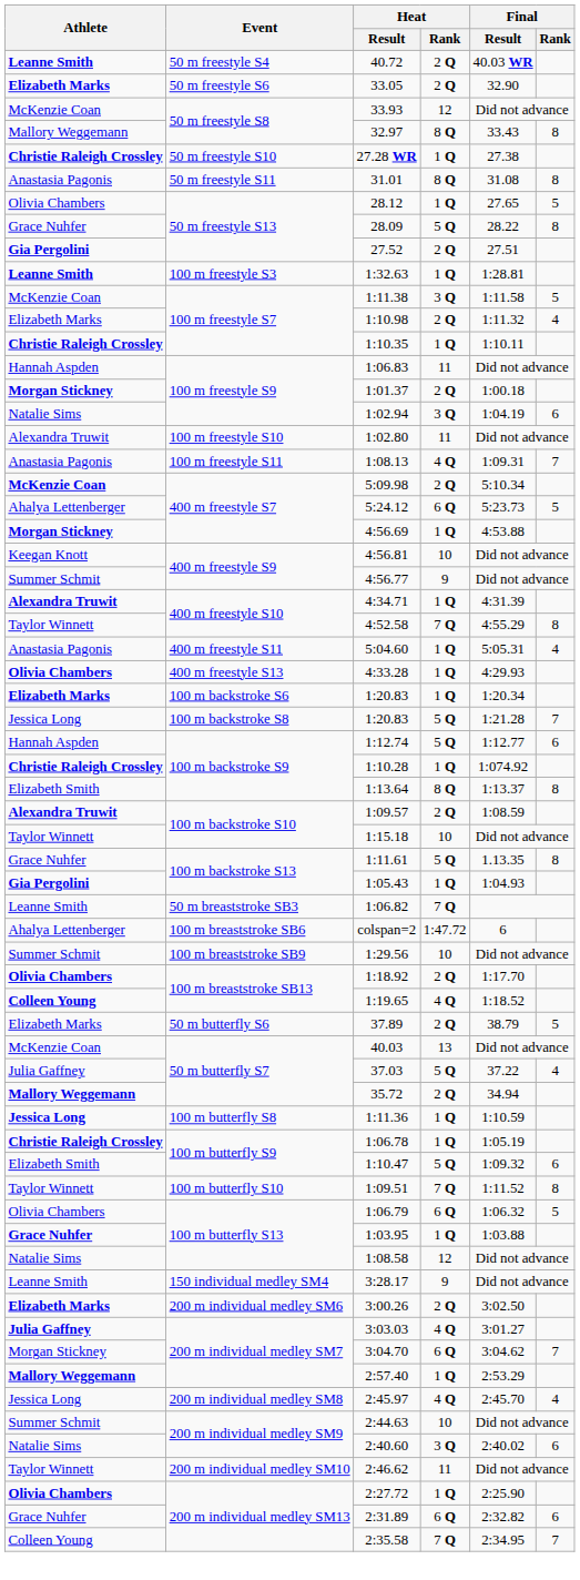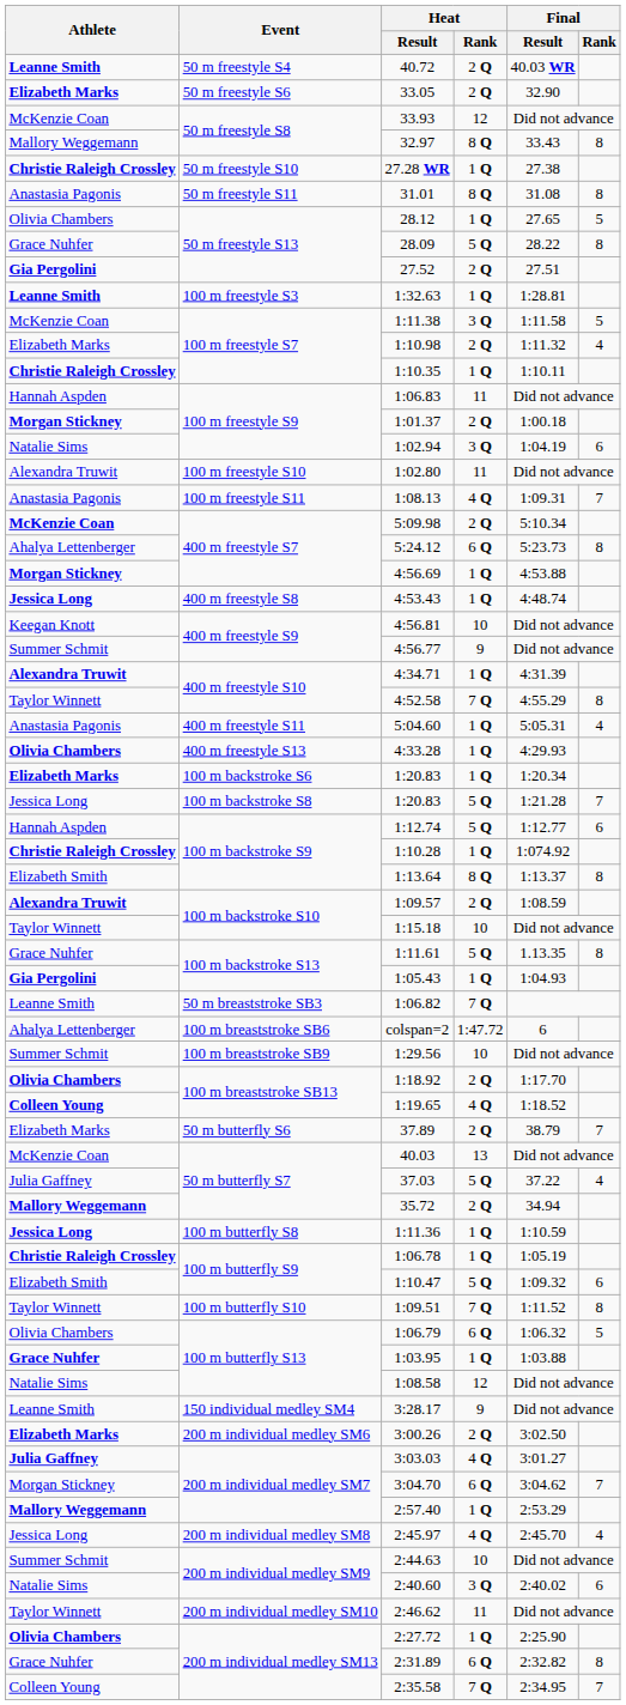5:24.12 | Final / Rank: 5 -> 8
+ row: Jessica Long | 400 m freestyle S8 | 4:53.43 | 1 Q | 4:48.74
37.89 | Final / Rank: 5 -> 7
2:31.89 | Final / Rank: 6 -> 8
